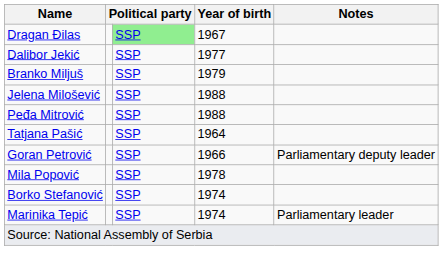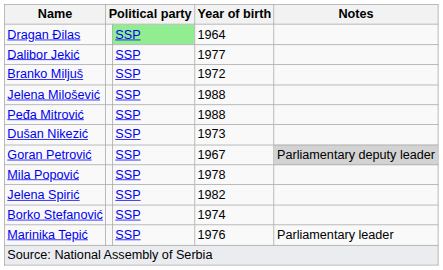Dragan Đilas | Year of birth: 1967 -> 1964
Branko Miljuš | Year of birth: 1979 -> 1972
+ row: Dušan Nikezić | SSP | 1973
- row: Tatjana Pašić | SSP | 1964
Goran Petrović | Year of birth: 1966 -> 1967
Goran Petrović | Notes: no background -> lightgrey background
+ row: Jelena Spirić | SSP | 1982
Marinika Tepić | Year of birth: 1974 -> 1976
